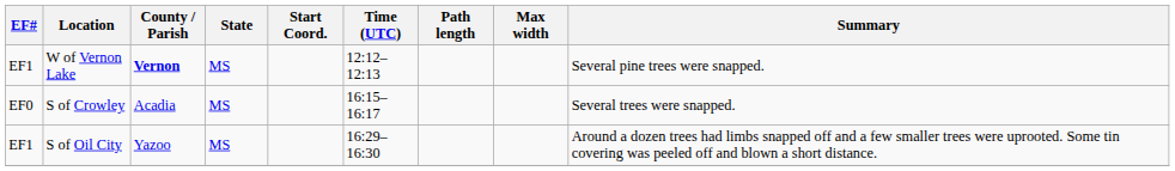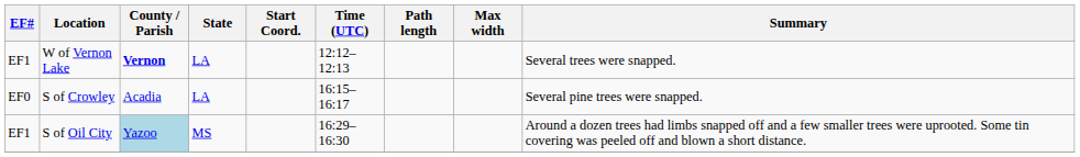W of Vernon Lake | State: MS -> LA
W of Vernon Lake | Summary: Several pine trees were snapped. -> Several trees were snapped.
S of Crowley | State: MS -> LA
S of Crowley | Summary: Several trees were snapped. -> Several pine trees were snapped.
S of Oil City | County / Parish: no background -> lightblue background
